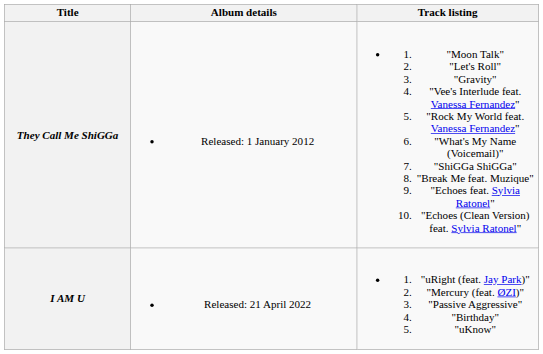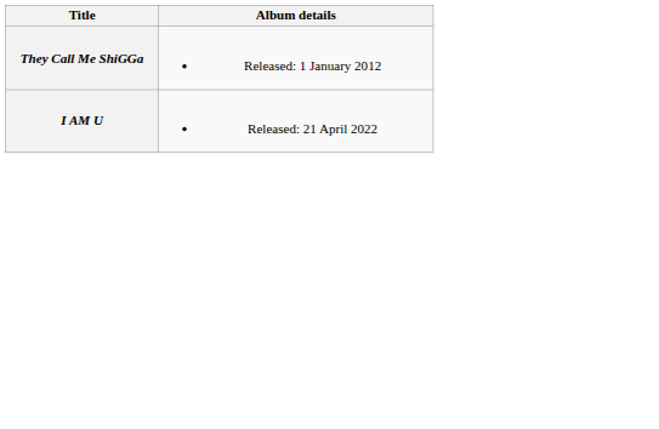- column: Track listing | "Moon Talk" "Let's Roll" "Gravity" "Vee's Interlude feat. Vanessa Fernandez" "Rock My World feat. Vanessa Fernandez" "What's My Name (Voicemail)" "ShiGGa ShiGGa" "Break Me feat. Muzique" "Echoes feat. Sylvia Ratonel" "Echoes (Clean Version) feat. Sylvia Ratonel" | "uRight (feat. Jay Park)" "Mercury (feat. ØZI)" "Passive Aggressive" "Birthday" "uKnow"
